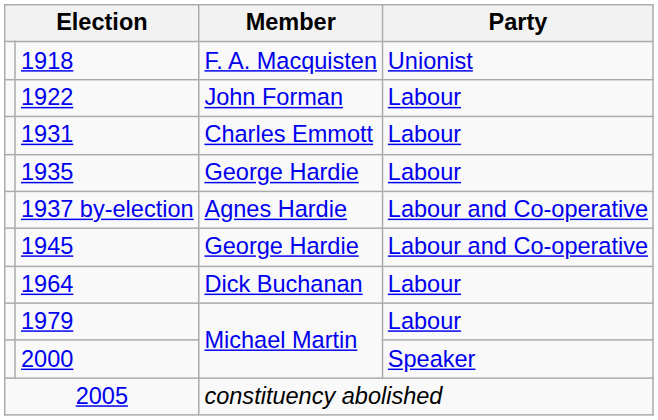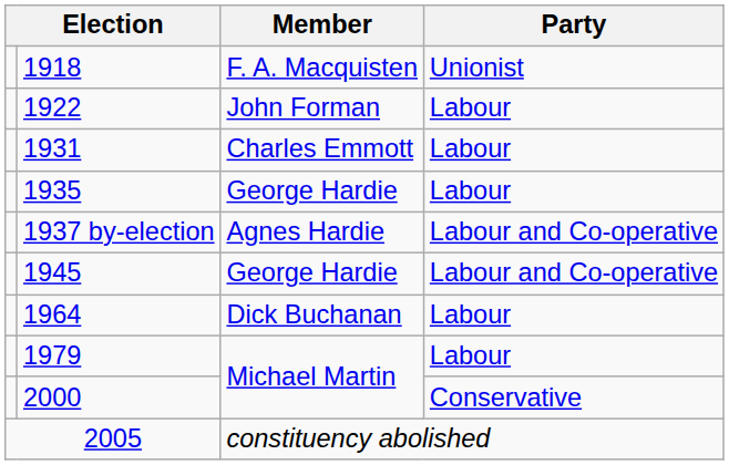2000 | Party: Speaker -> Conservative
